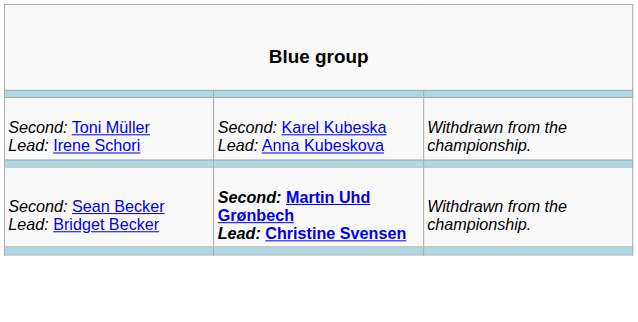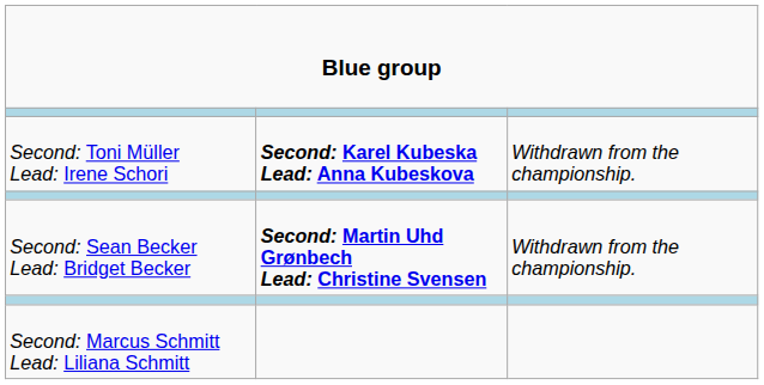Second: Toni Müller Lead: Irene Schori | column 2: normal -> bold
+ row: Second: Marcus Schmitt Lead: Liliana Schmitt
